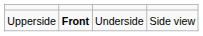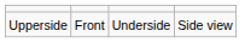Upperside | column 2: bold -> normal
